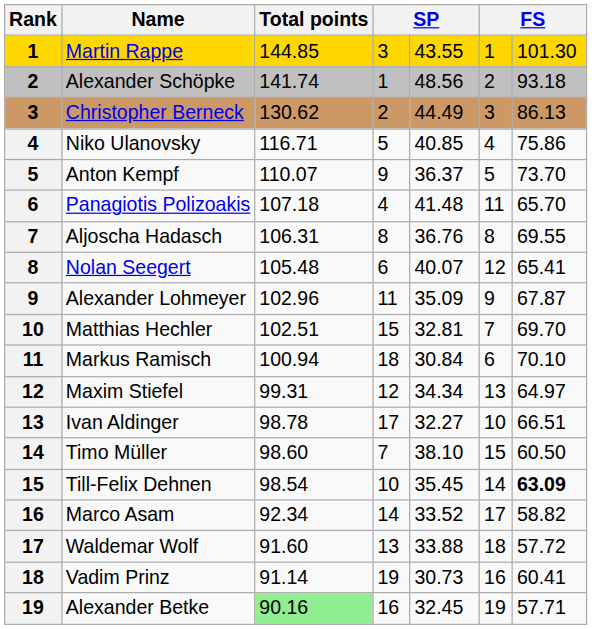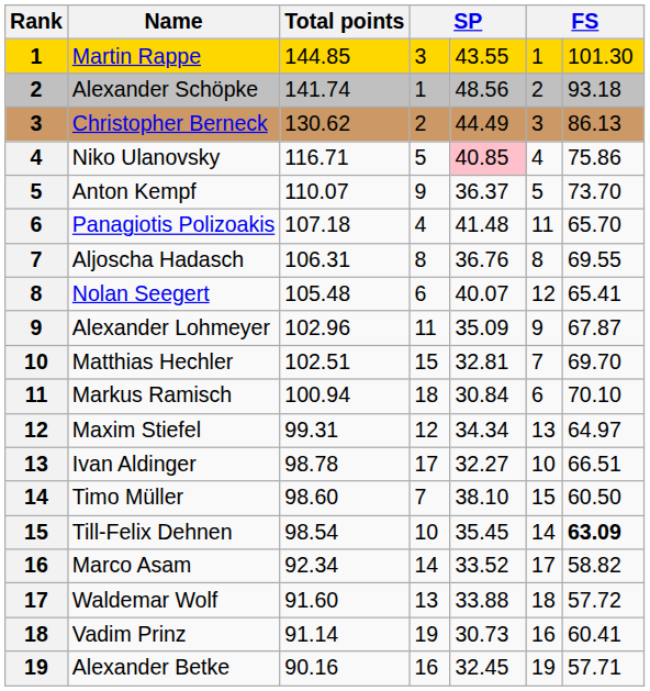Niko Ulanovsky | column 5: no background -> pink background
Alexander Betke | Total points: lightgreen background -> no background
